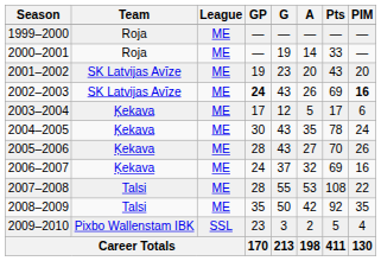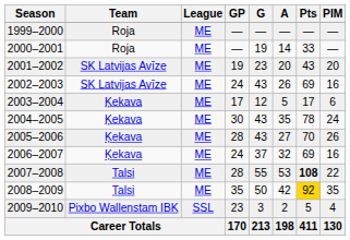2002–2003 | GP: bold -> normal
2002–2003 | PIM: bold -> normal
2007–2008 | Pts: normal -> bold
2008–2009 | Pts: no background -> gold background
